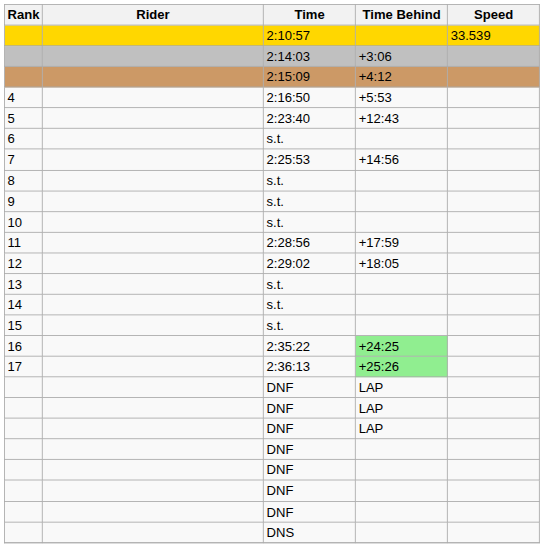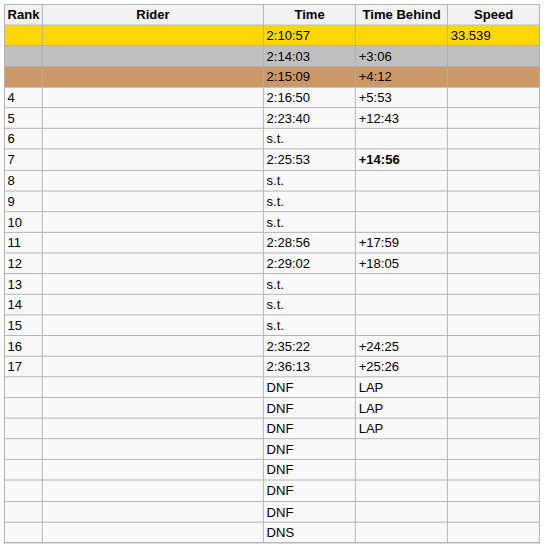7 | Time Behind: normal -> bold
16 | Time Behind: lightgreen background -> no background
17 | Time Behind: lightgreen background -> no background
